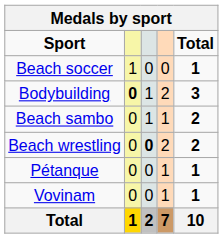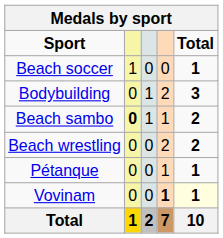Bodybuilding | column 2: bold -> normal
Beach sambo | column 2: normal -> bold
Beach wrestling | column 3: bold -> normal
Vovinam | column 4: normal -> bold
Vovinam | Total: no background -> lightyellow background
